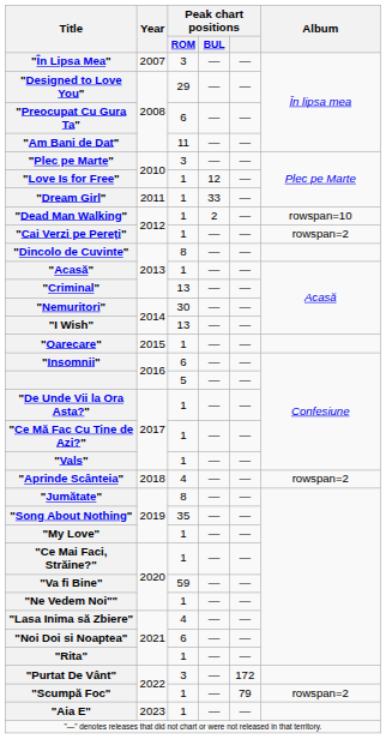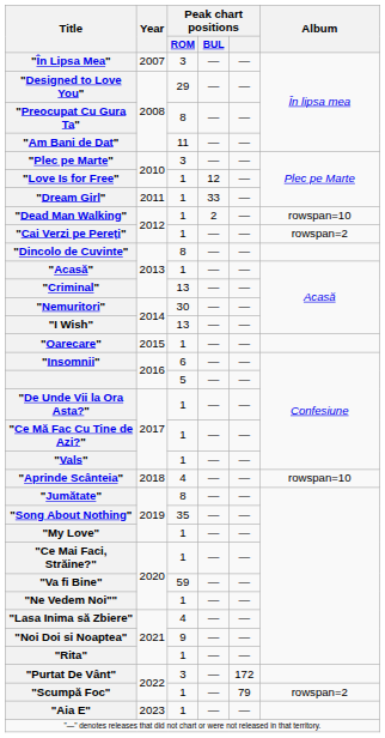"Preocupat Cu Gura Ta" | Peak chart positions / ROM: 6 -> 8
"Aprinde Scânteia" | Album: rowspan=2 -> rowspan=10
"Noi Doi si Noaptea" | Peak chart positions / ROM: 6 -> 9
